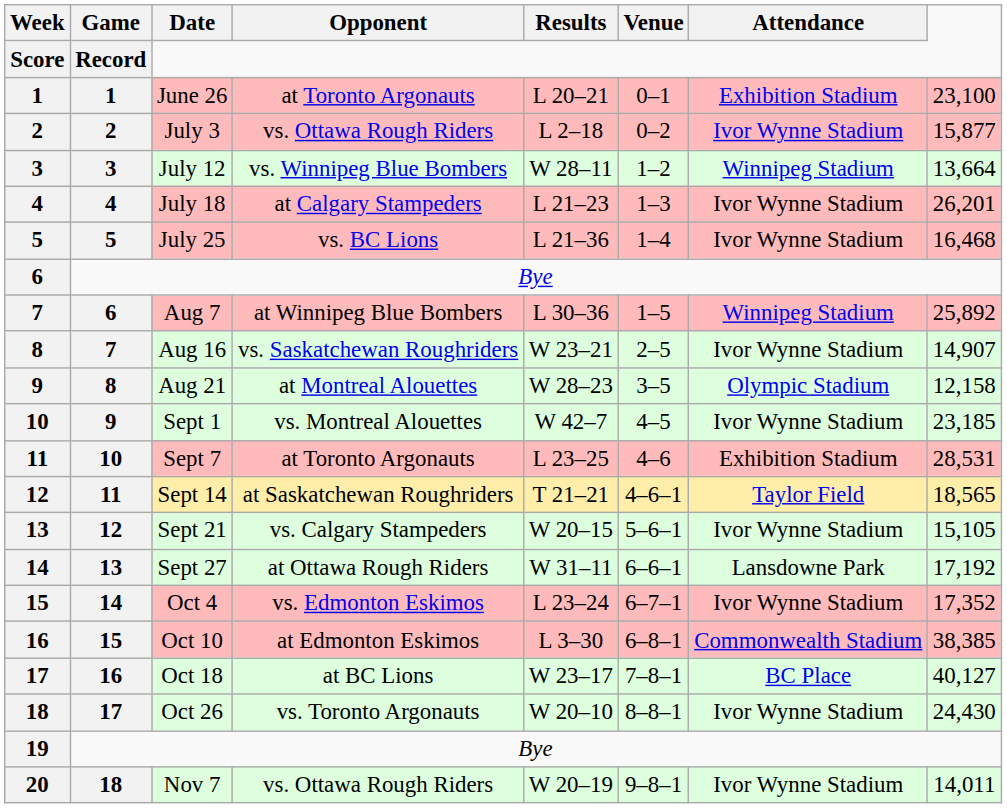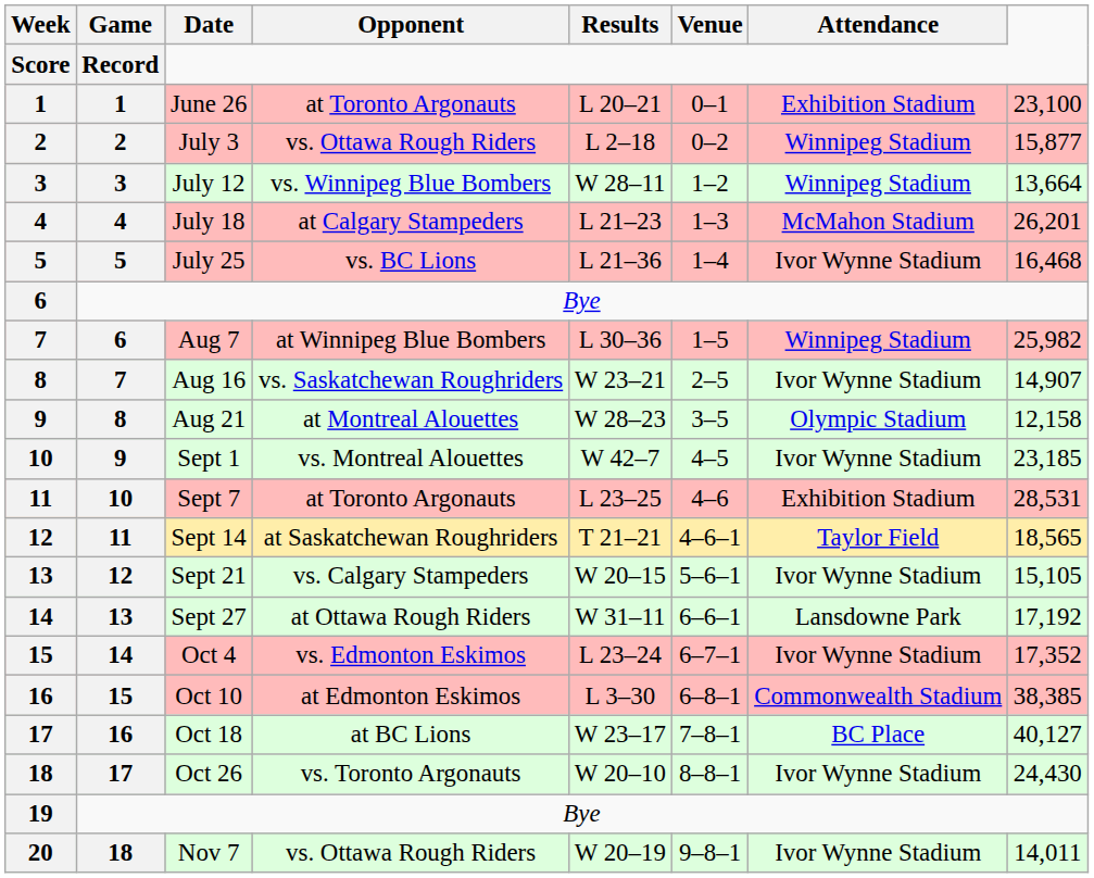July 3 | Attendance: Ivor Wynne Stadium -> Winnipeg Stadium
July 18 | Attendance: Ivor Wynne Stadium -> McMahon Stadium
Aug 7 | column 8: 25,892 -> 25,982
